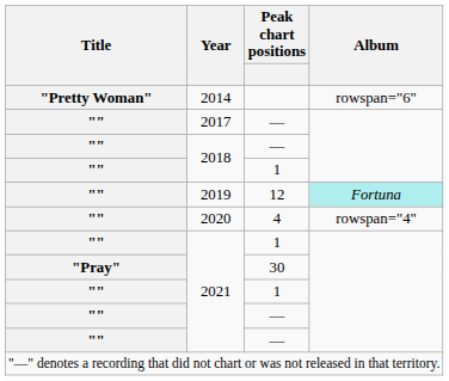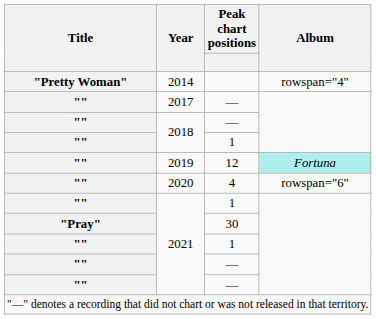2014 | Album: rowspan="6" -> rowspan="4"
2020 | Album: rowspan="4" -> rowspan="6"
